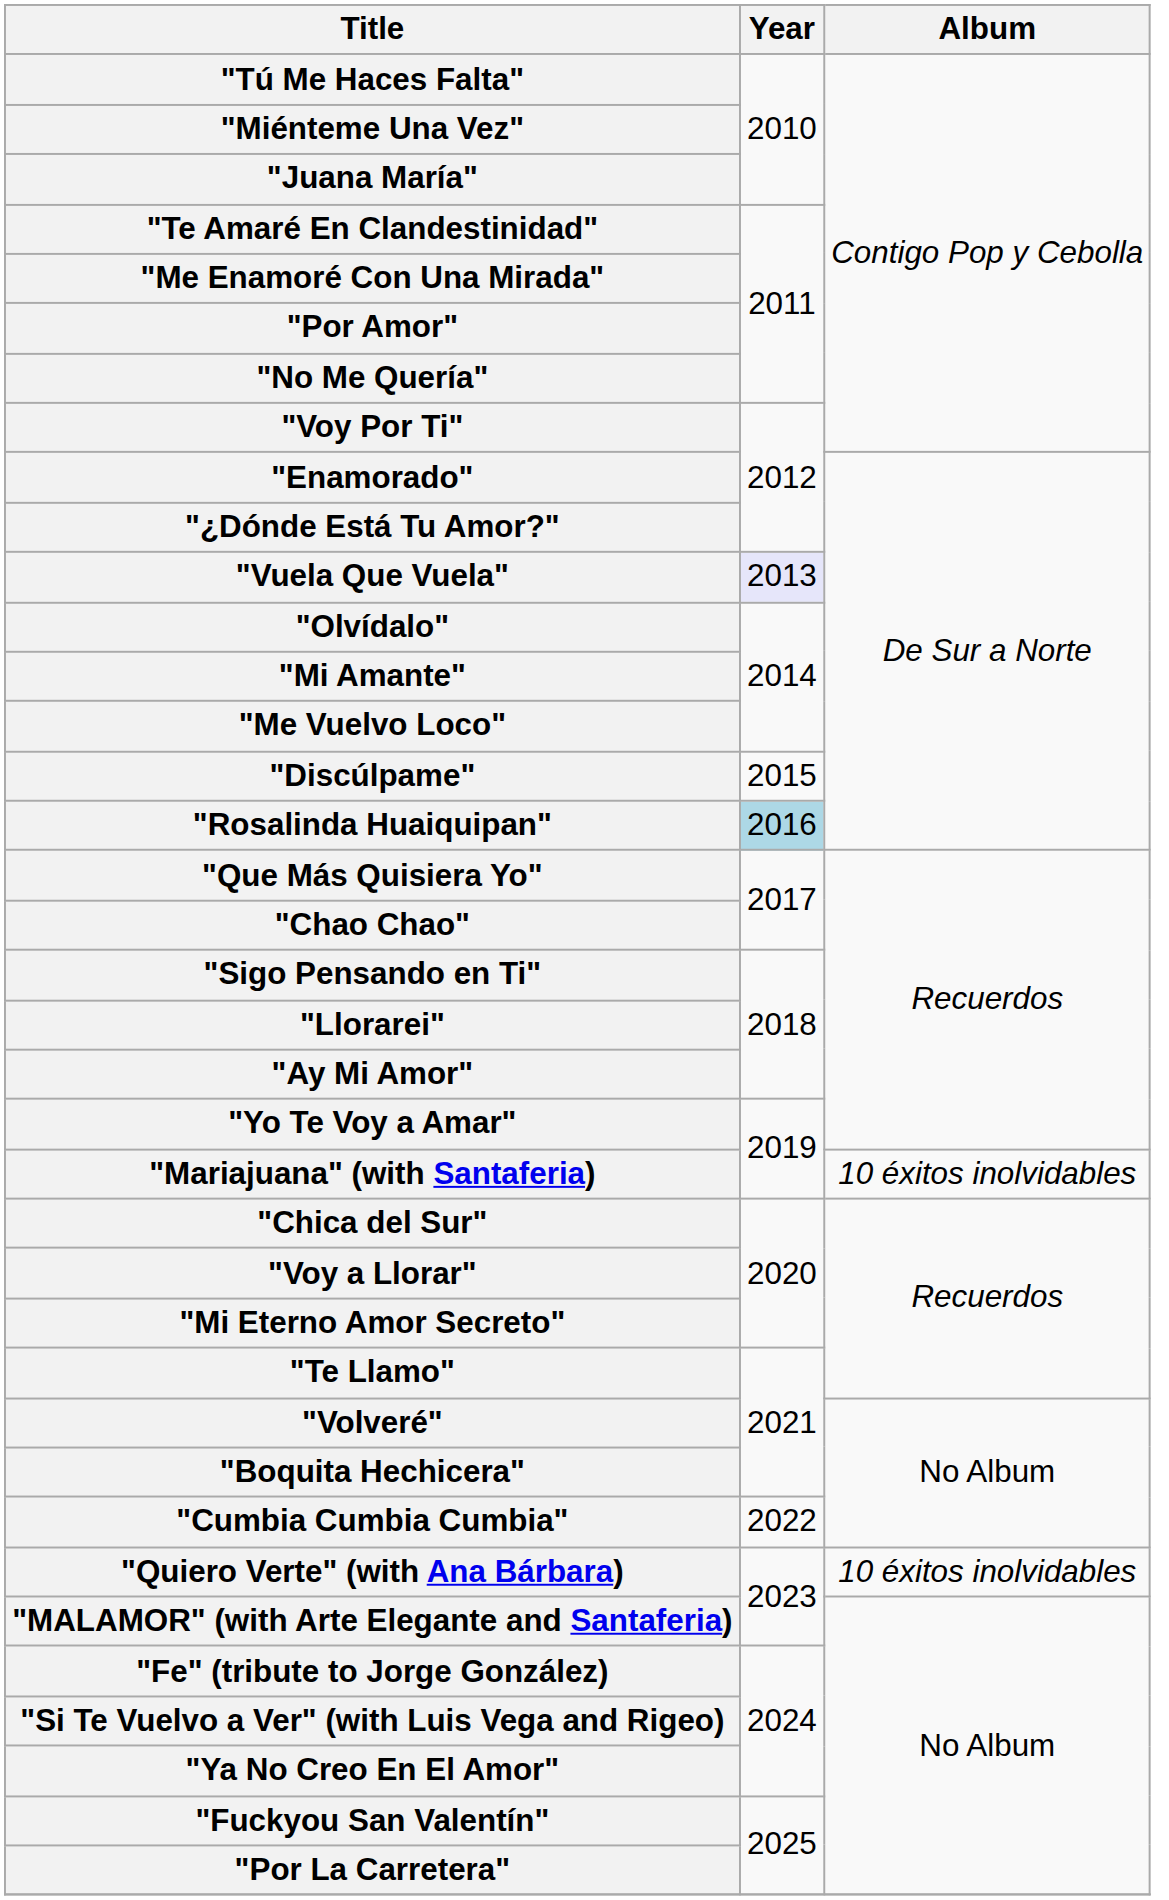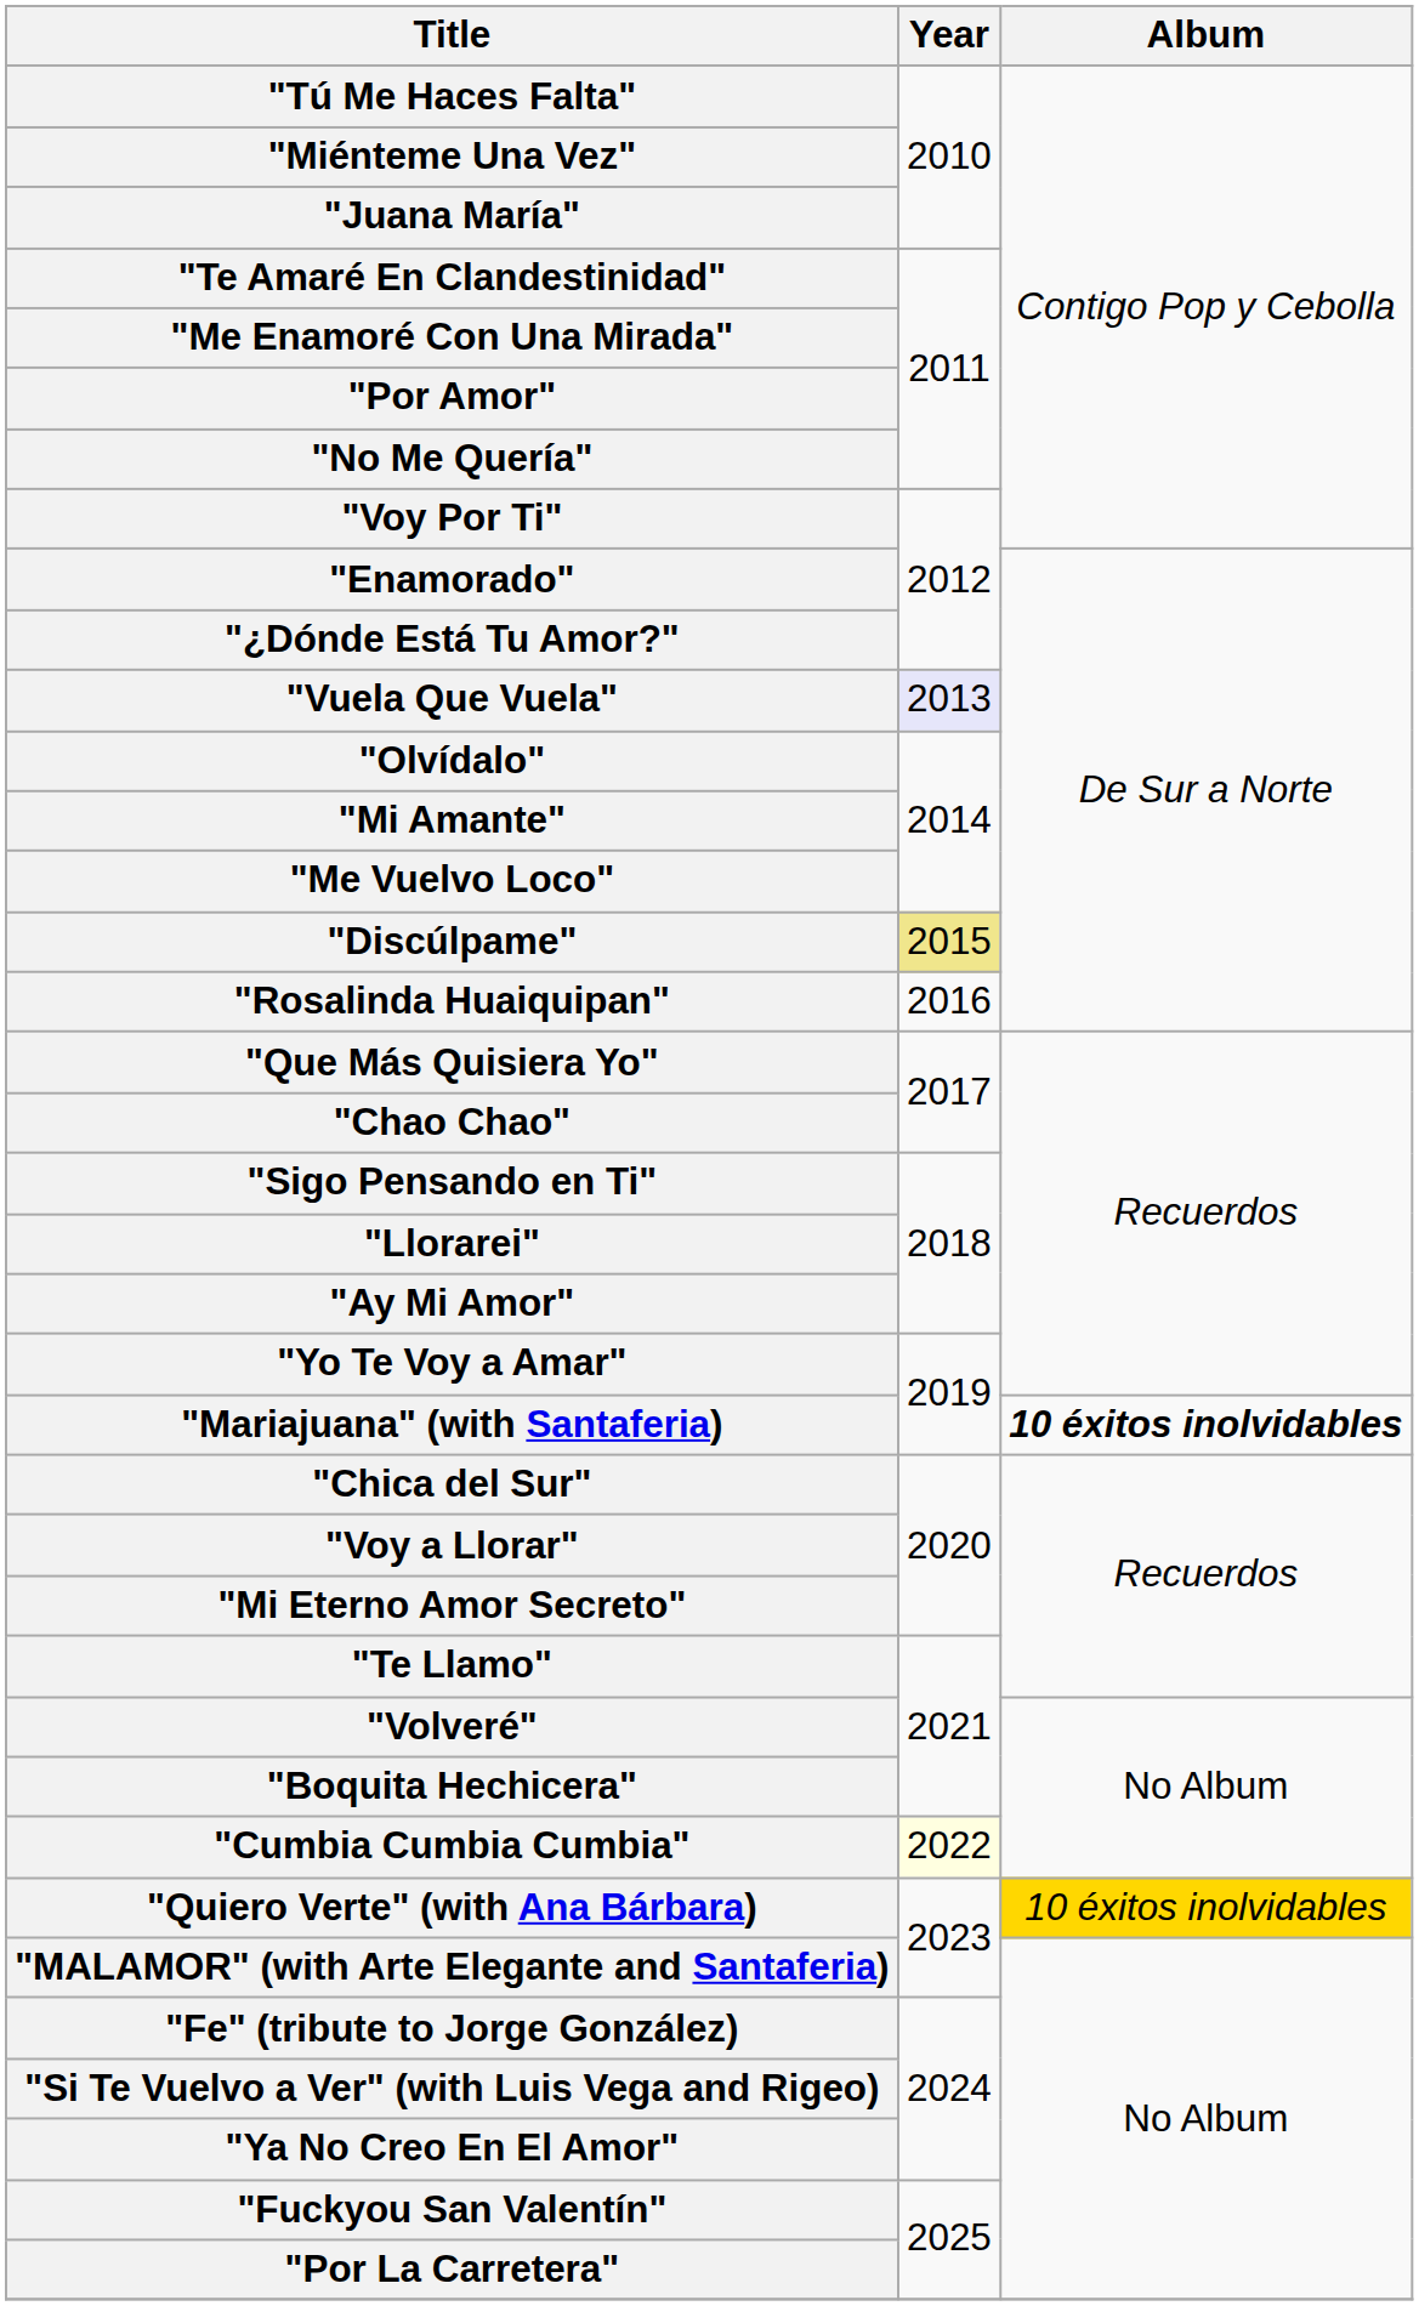"Discúlpame" | Year: no background -> khaki background
"Rosalinda Huaiquipan" | Year: lightblue background -> no background
"Mariajuana" (with Santaferia) | Album: normal -> bold
"Cumbia Cumbia Cumbia" | Year: no background -> lightyellow background
"Quiero Verte" (with Ana Bárbara) | Album: no background -> gold background
